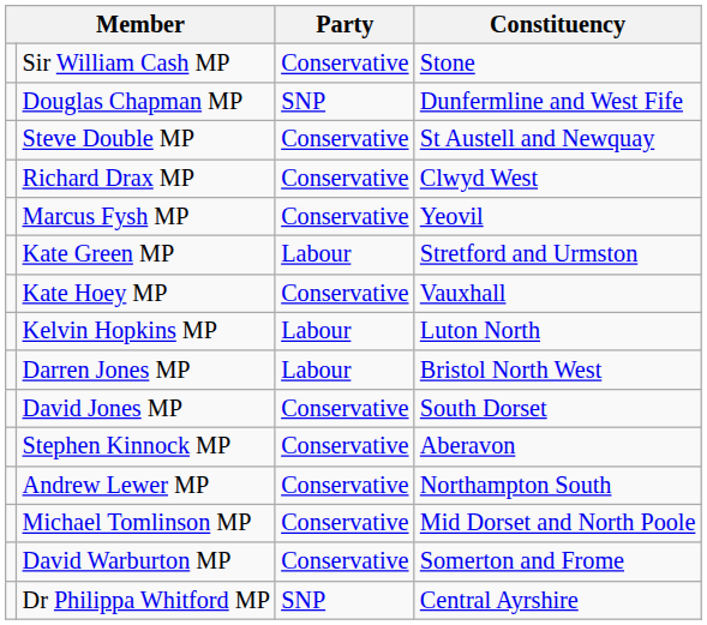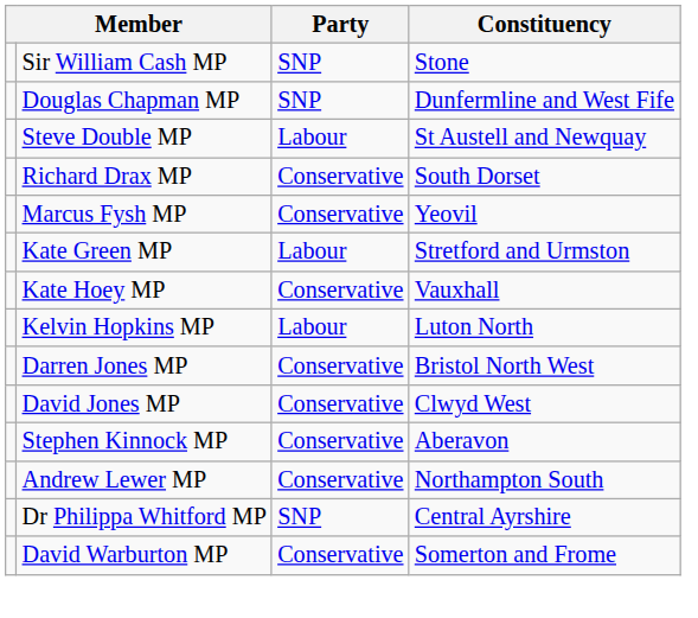Sir William Cash MP | Party: Conservative -> SNP
Steve Double MP | Party: Conservative -> Labour
Richard Drax MP | Constituency: Clwyd West -> South Dorset
Darren Jones MP | Party: Labour -> Conservative
David Jones MP | Constituency: South Dorset -> Clwyd West
- row: Michael Tomlinson MP | Conservative | Mid Dorset and North Poole
rows swapped: David Warburton MP <-> Dr Philippa Whitford MP
